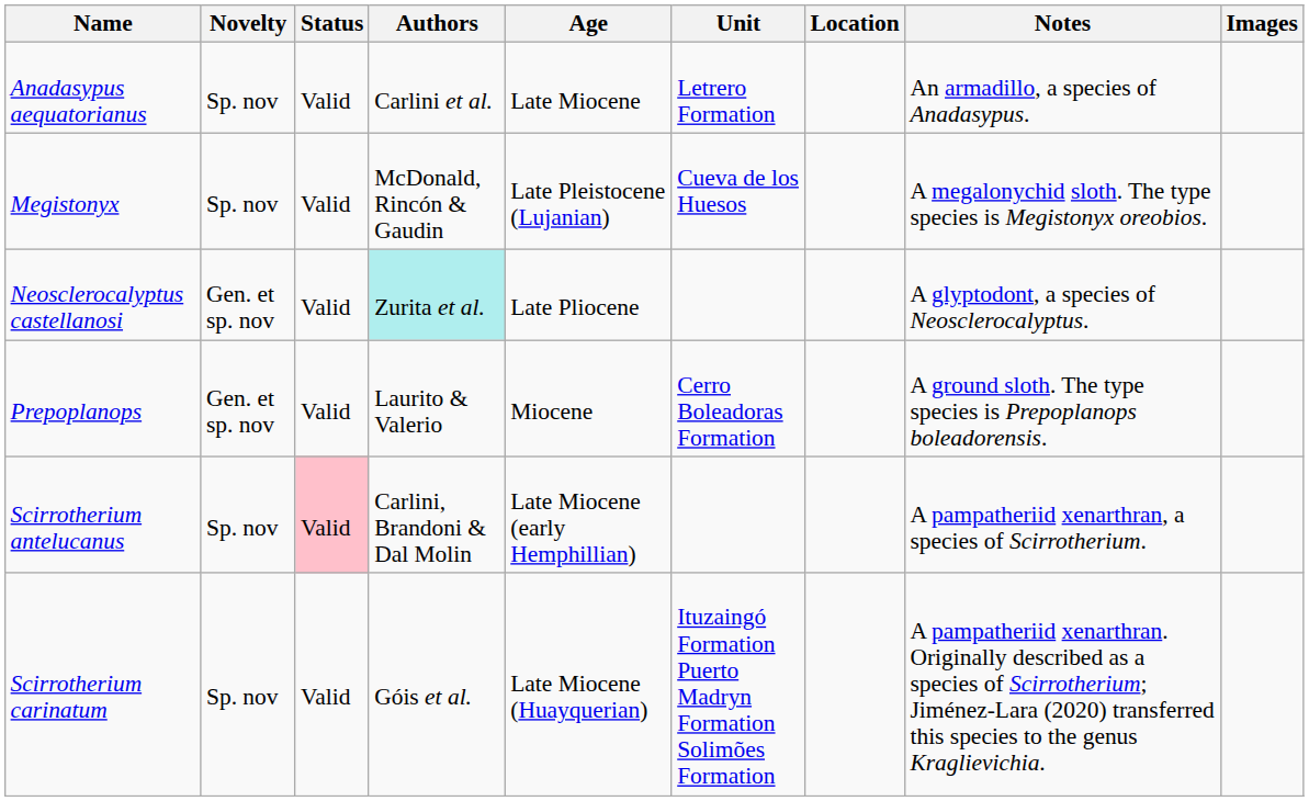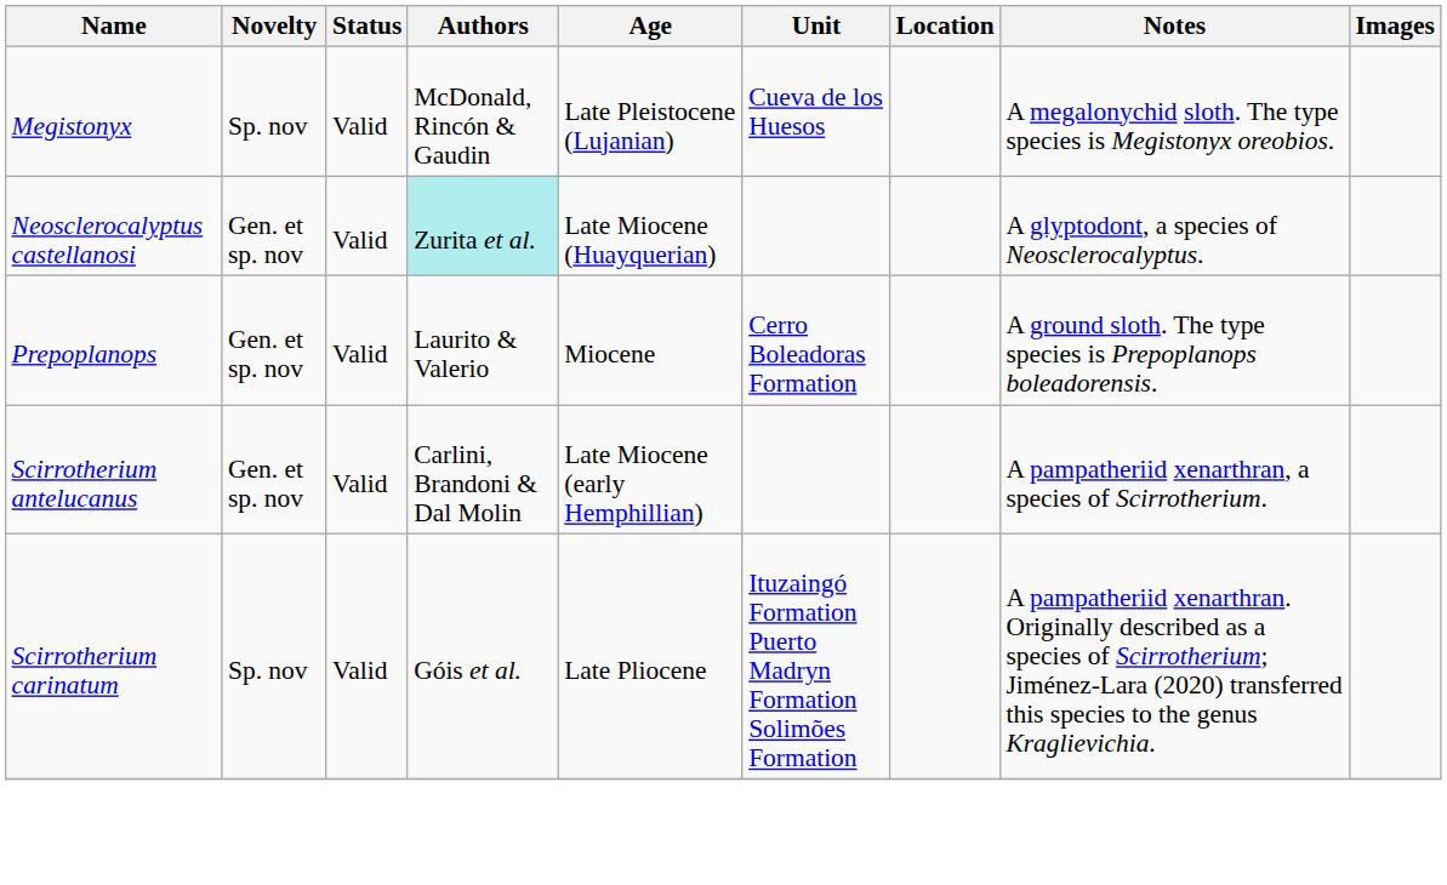- row: Anadasypus aequatorianus | Sp. nov | Valid | Carlini et al. | Late Miocene | Letrero Formation | An armadillo, a species of Anadasypus.
Neosclerocalyptus castellanosi | Age: Late Pliocene -> Late Miocene (Huayquerian)
Scirrotherium antelucanus | Novelty: Sp. nov -> Gen. et sp. nov
Scirrotherium antelucanus | Status: pink background -> no background
Scirrotherium carinatum | Age: Late Miocene (Huayquerian) -> Late Pliocene
